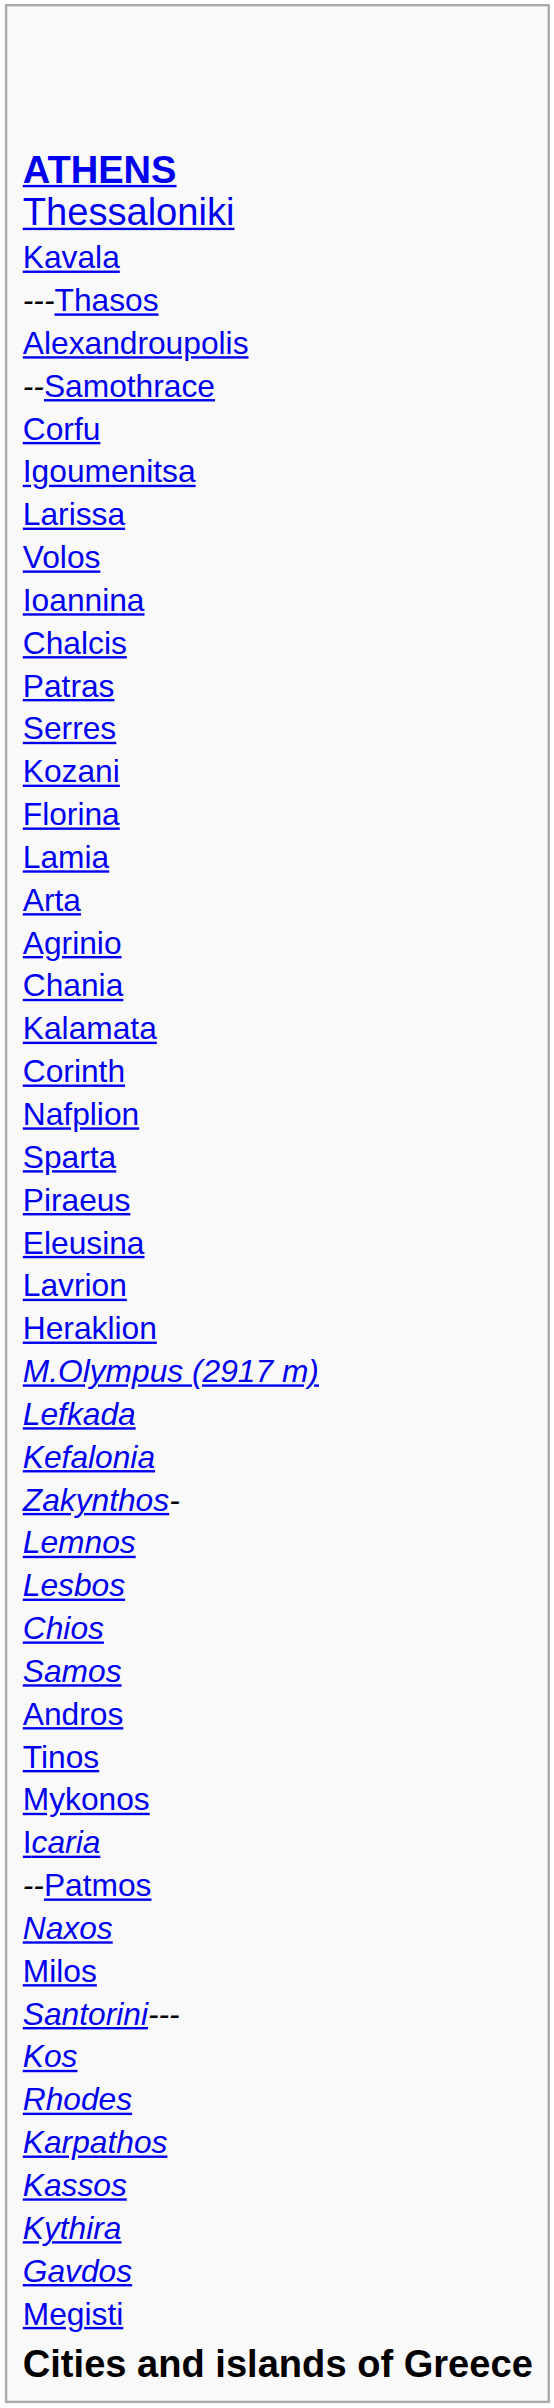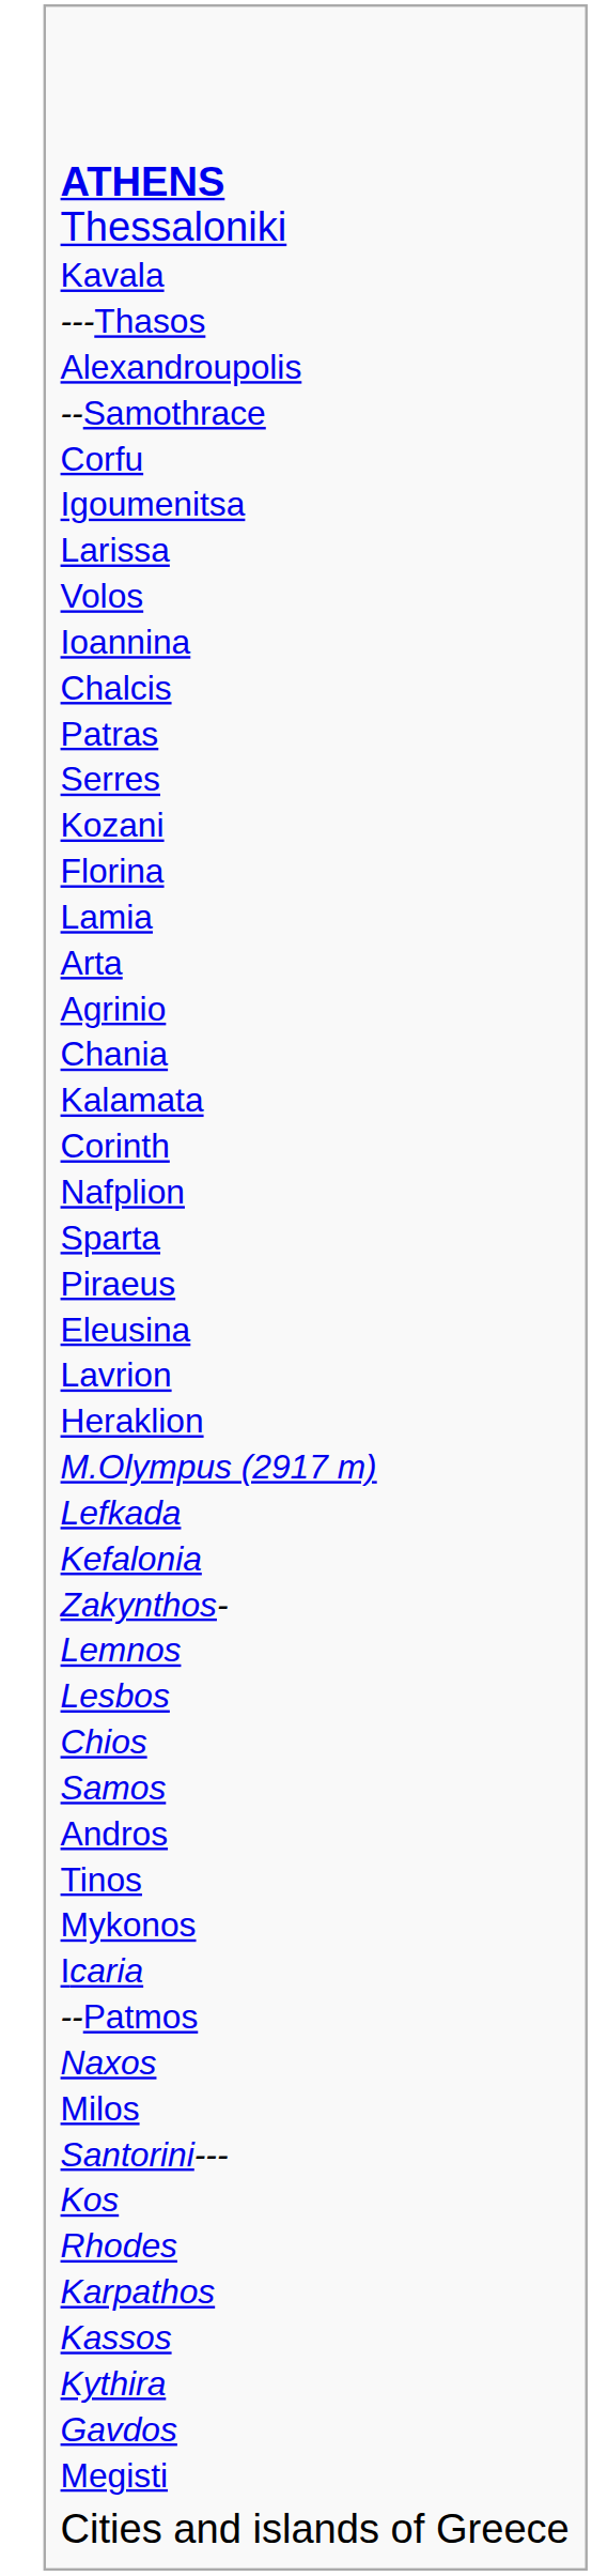row 2 | column 1: bold -> normal
